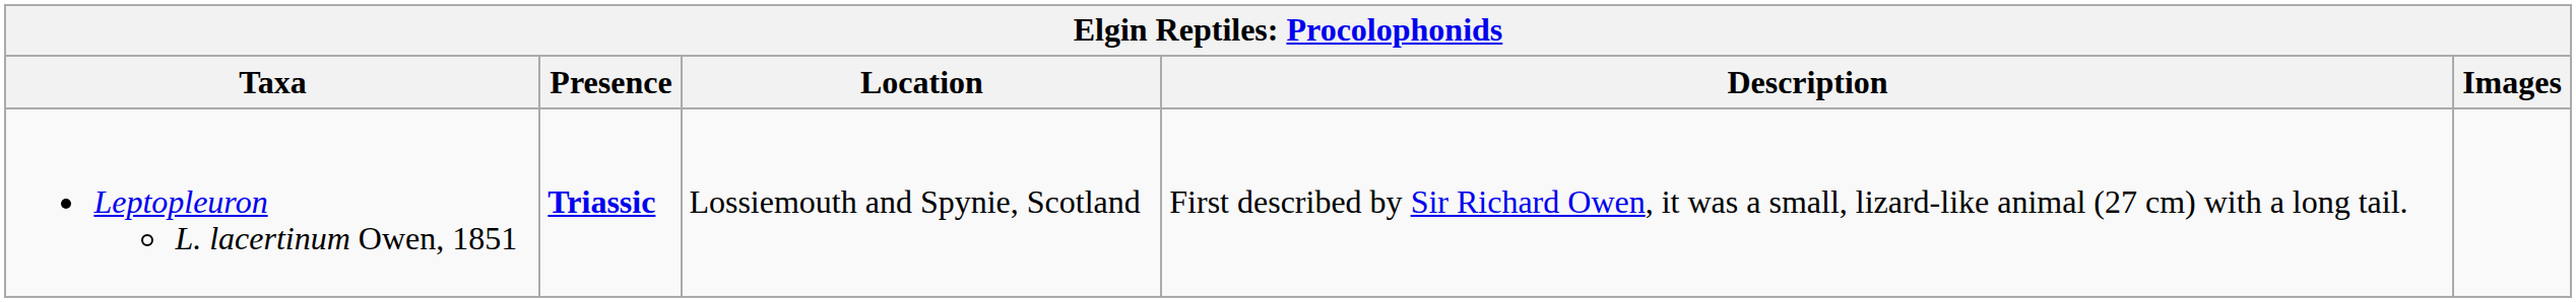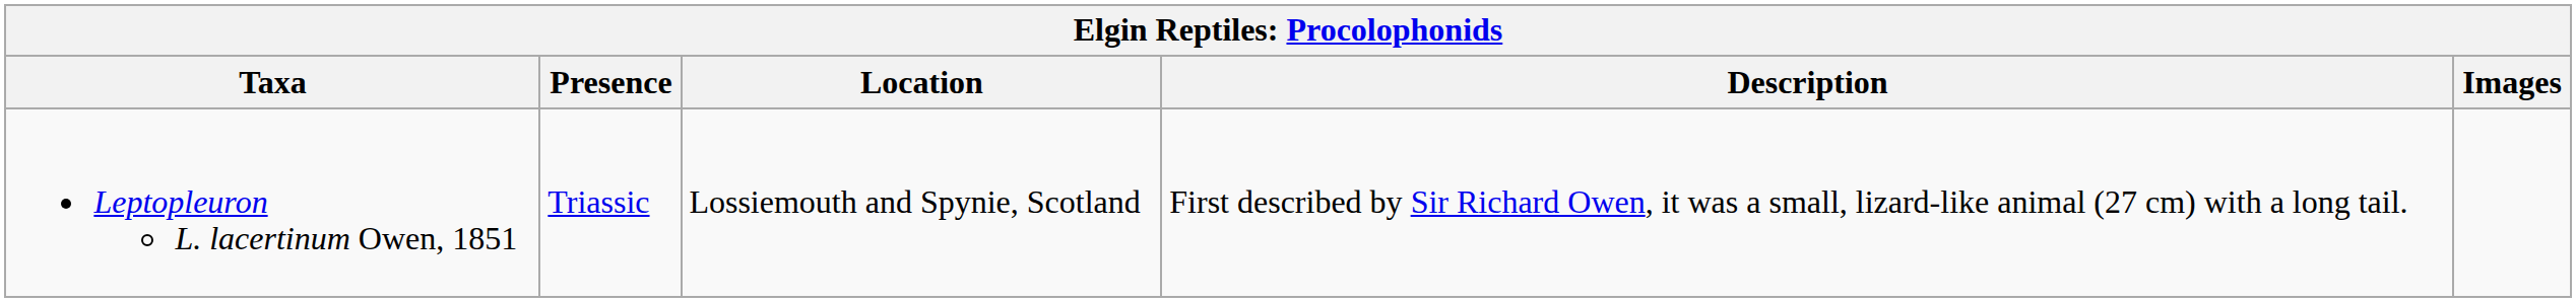Leptopleuron L. lacertinum Owen, 1851 | Presence: bold -> normal
